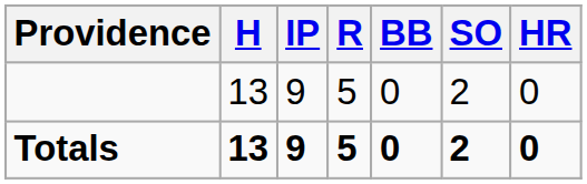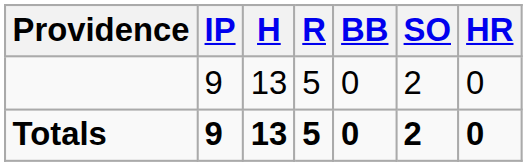columns swapped: IP <-> H
